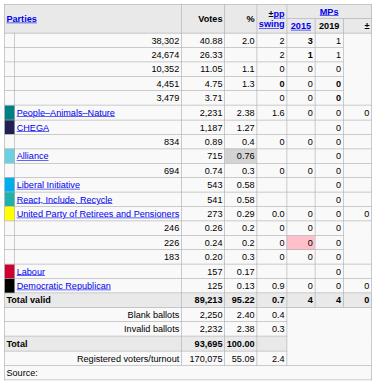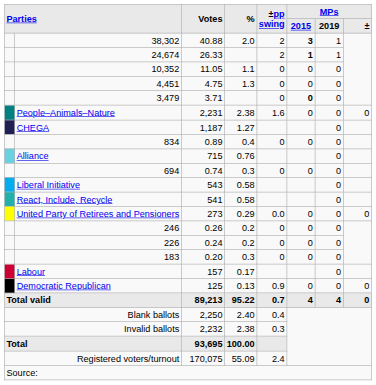4,451 | ±pp swing: bold -> normal
4,451 | MPs / 2019: bold -> normal
3,479 | MPs / 2015: normal -> bold
3,479 | MPs / 2019: bold -> normal
Alliance | %: lightgrey background -> no background
226 | MPs / 2015: pink background -> no background
